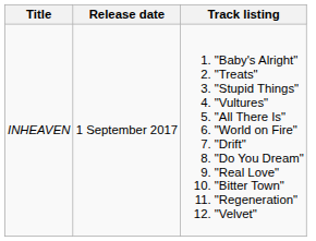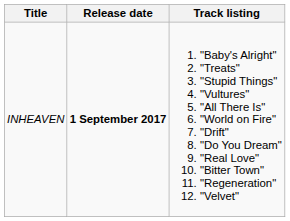row 2 | Release date: normal -> bold
